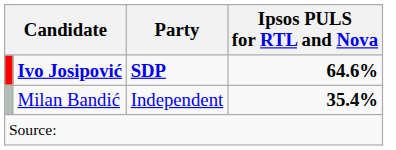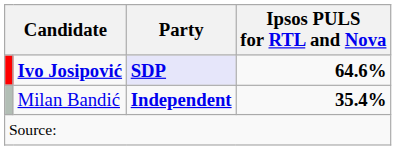Ivo Josipović | Party: no background -> lavender background
Milan Bandić | Party: normal -> bold
